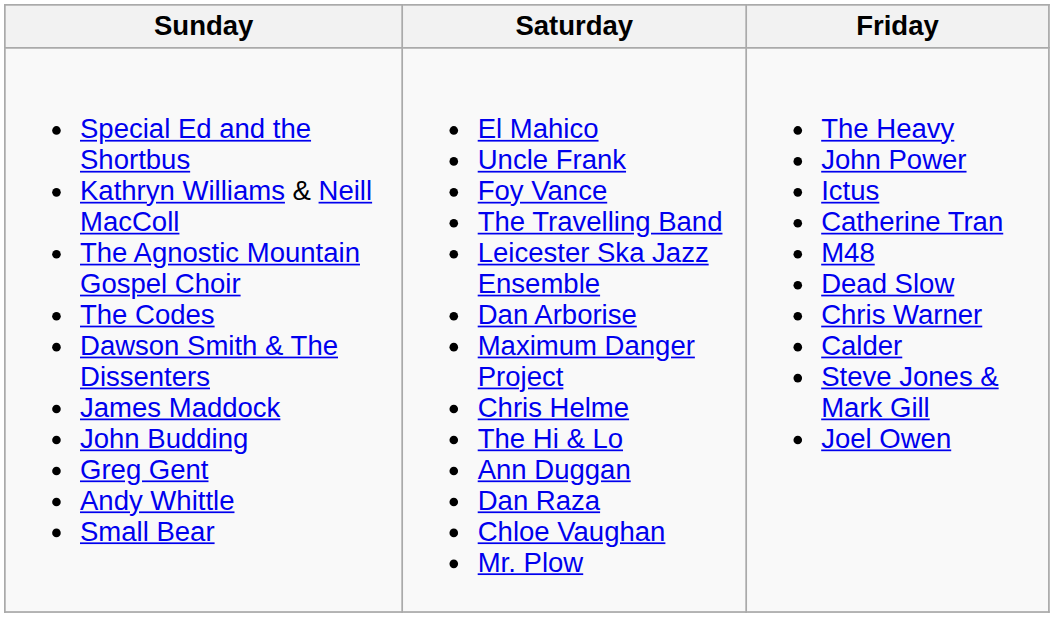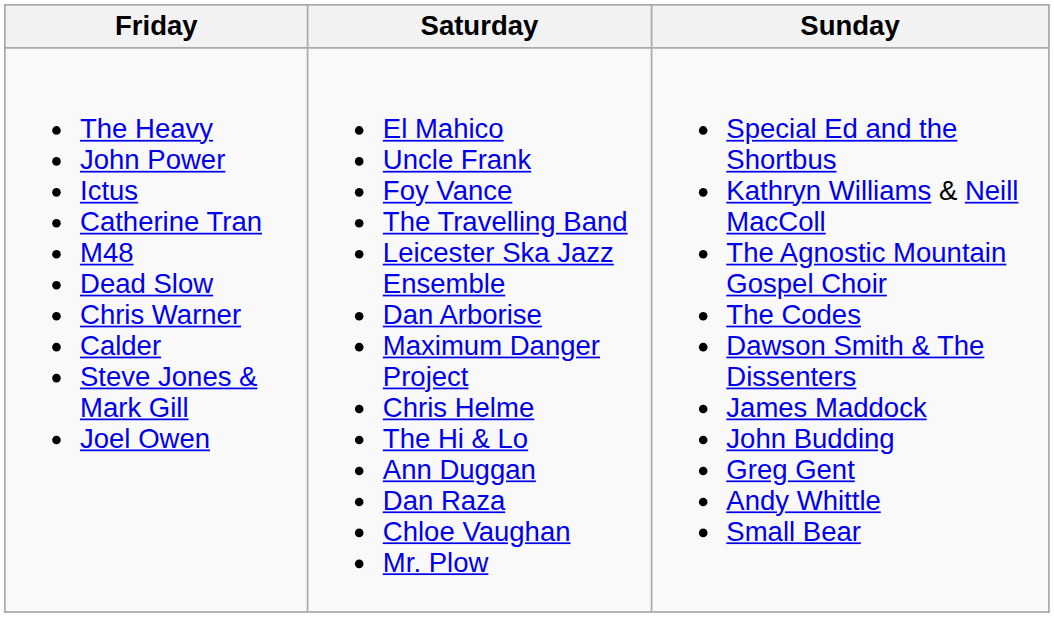columns swapped: Friday <-> Sunday
